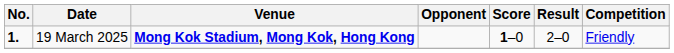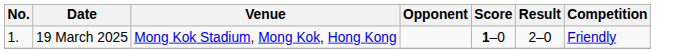19 March 2025 | No.: bold -> normal
19 March 2025 | Venue: bold -> normal
